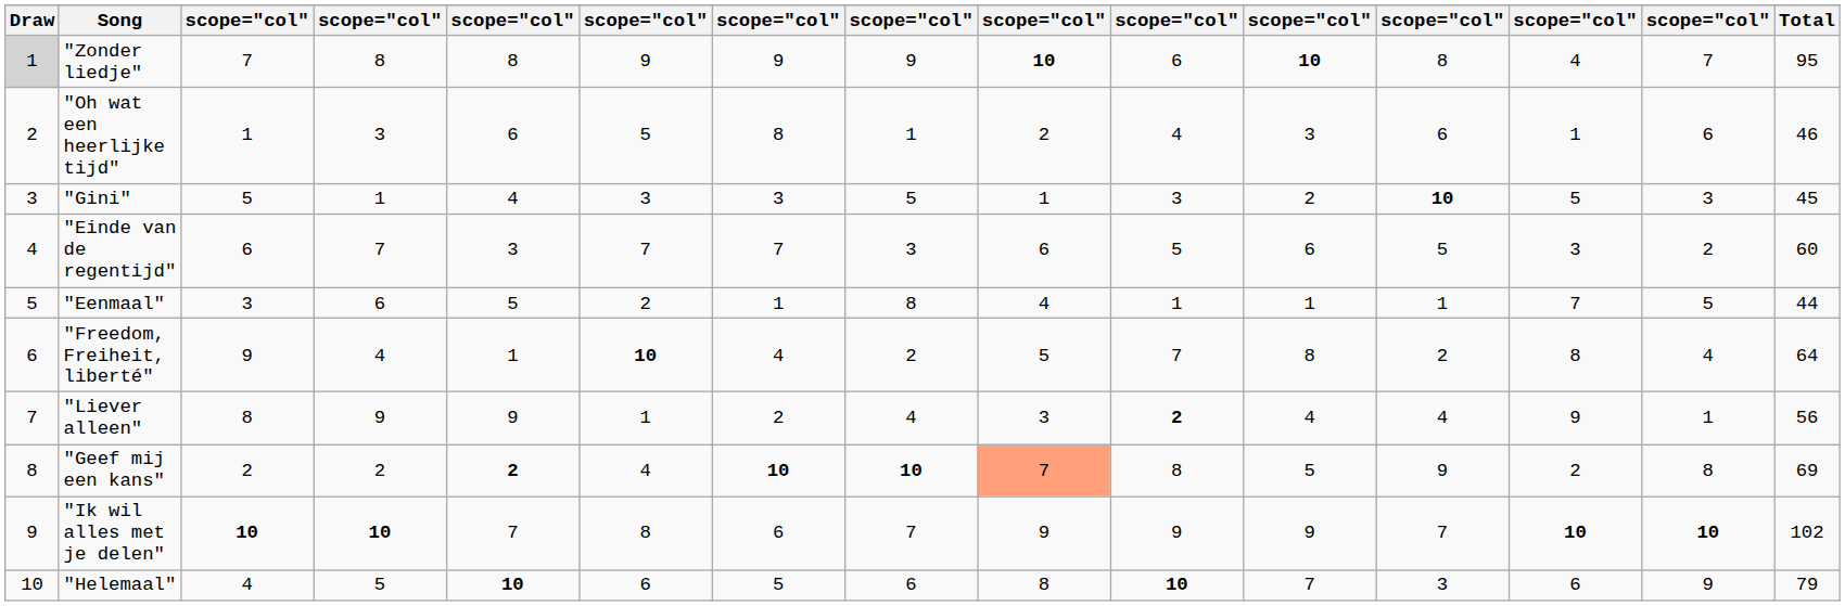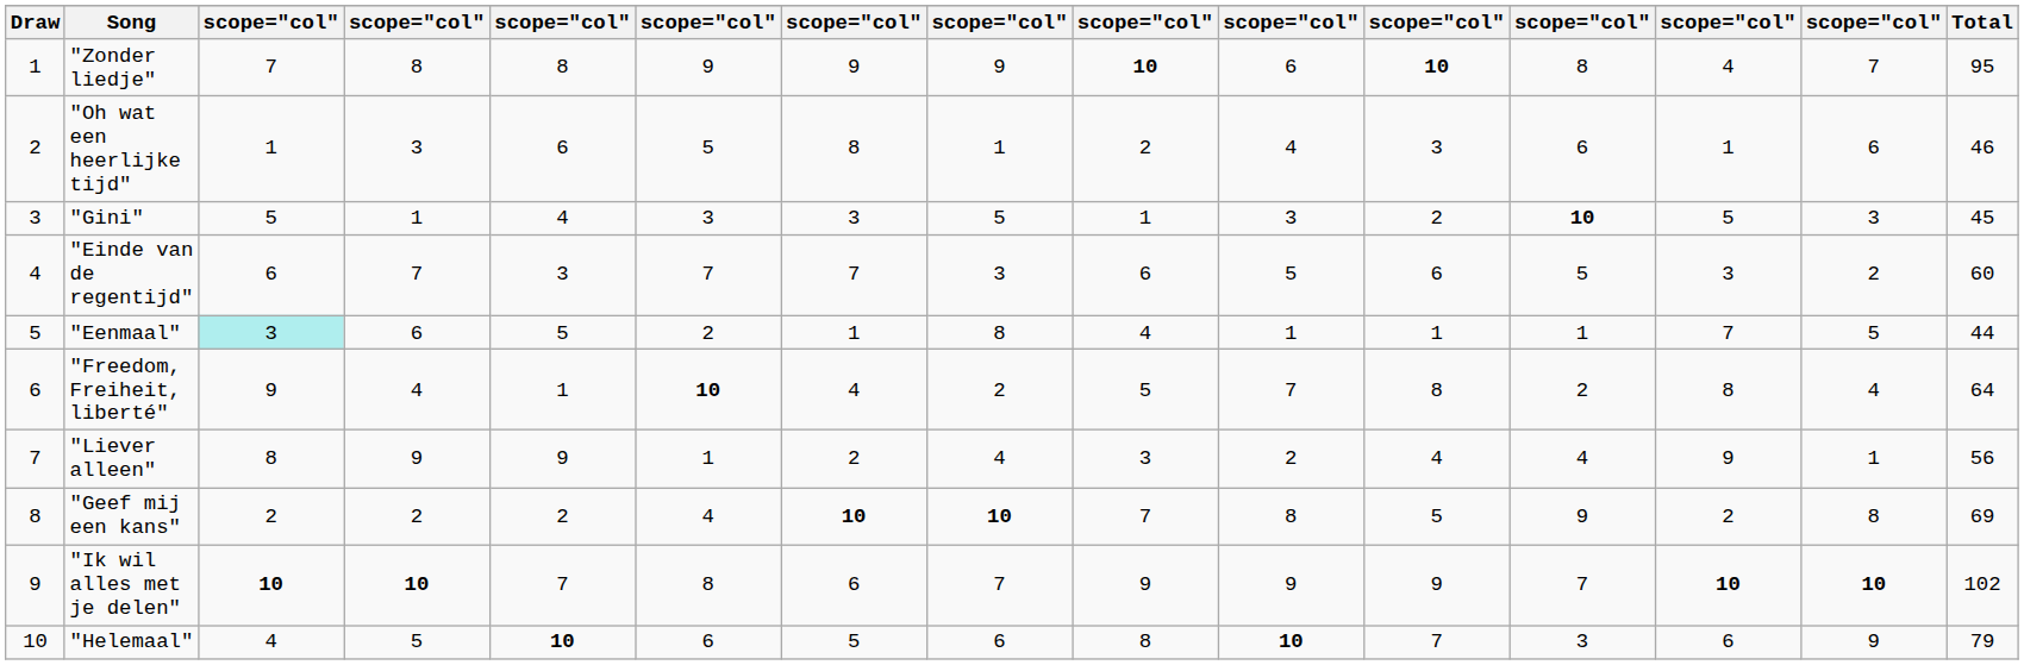"Zonder liedje" | Draw: lightgrey background -> no background
"Eenmaal" | column 3: no background -> paleturquoise background
"Liever alleen" | column 10: bold -> normal
"Geef mij een kans" | column 5: bold -> normal
"Geef mij een kans" | column 9: lightsalmon background -> no background
